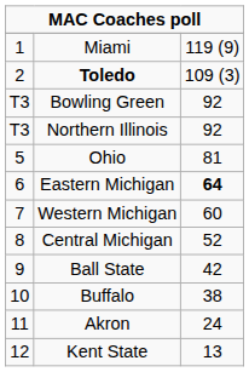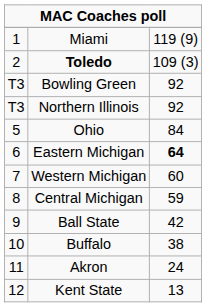Ohio | column 3: 81 -> 84
Central Michigan | column 3: 52 -> 59
